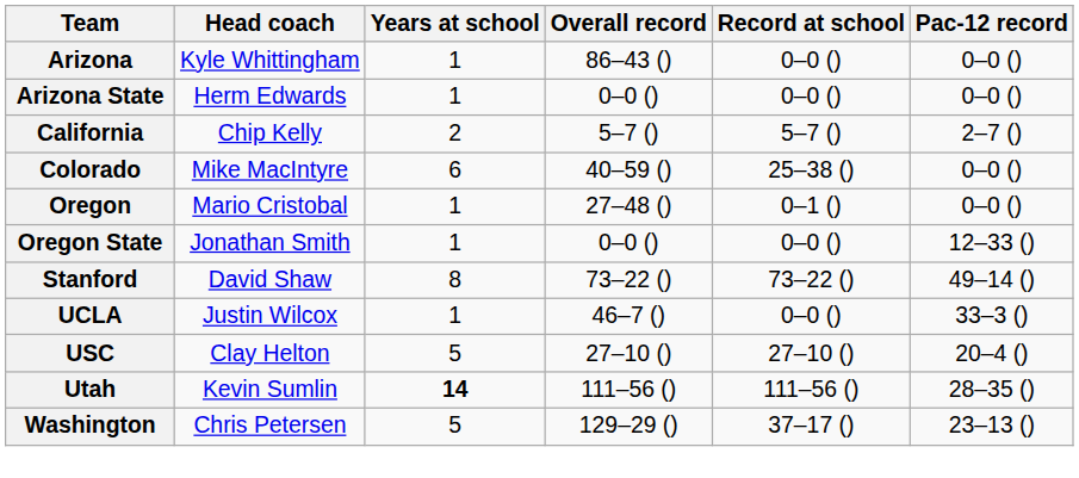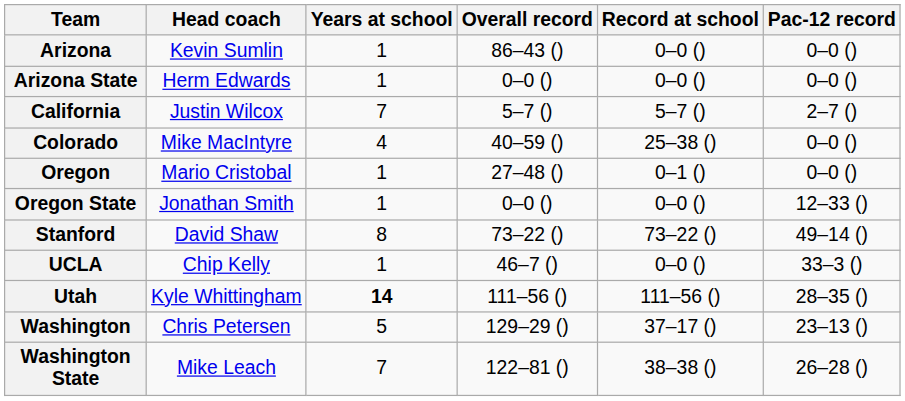Arizona | Head coach: Kyle Whittingham -> Kevin Sumlin
California | Head coach: Chip Kelly -> Justin Wilcox
California | Years at school: 2 -> 7
Colorado | Years at school: 6 -> 4
UCLA | Head coach: Justin Wilcox -> Chip Kelly
- row: USC | Clay Helton | 5 | 27–10 () | 27–10 () | 20–4 ()
Utah | Head coach: Kevin Sumlin -> Kyle Whittingham
+ row: Washington State | Mike Leach | 7 | 122–81 () | 38–38 () | 26–28 ()
